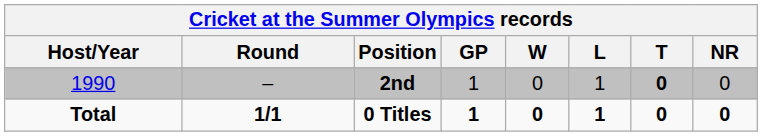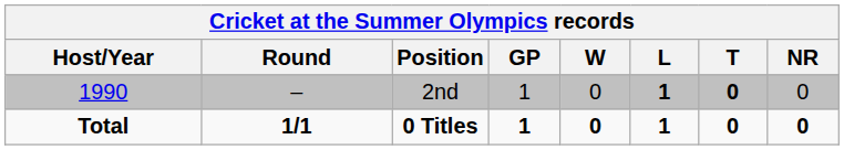1990 | Position: bold -> normal
1990 | L: normal -> bold
